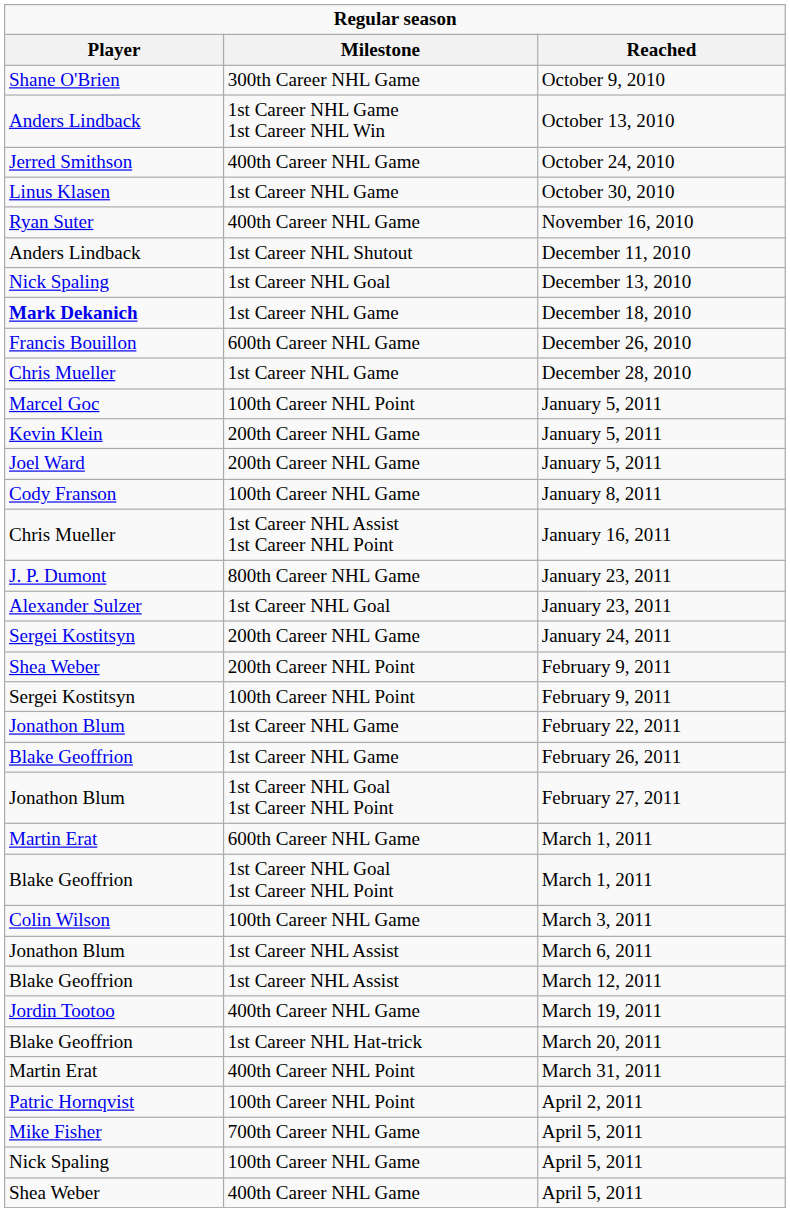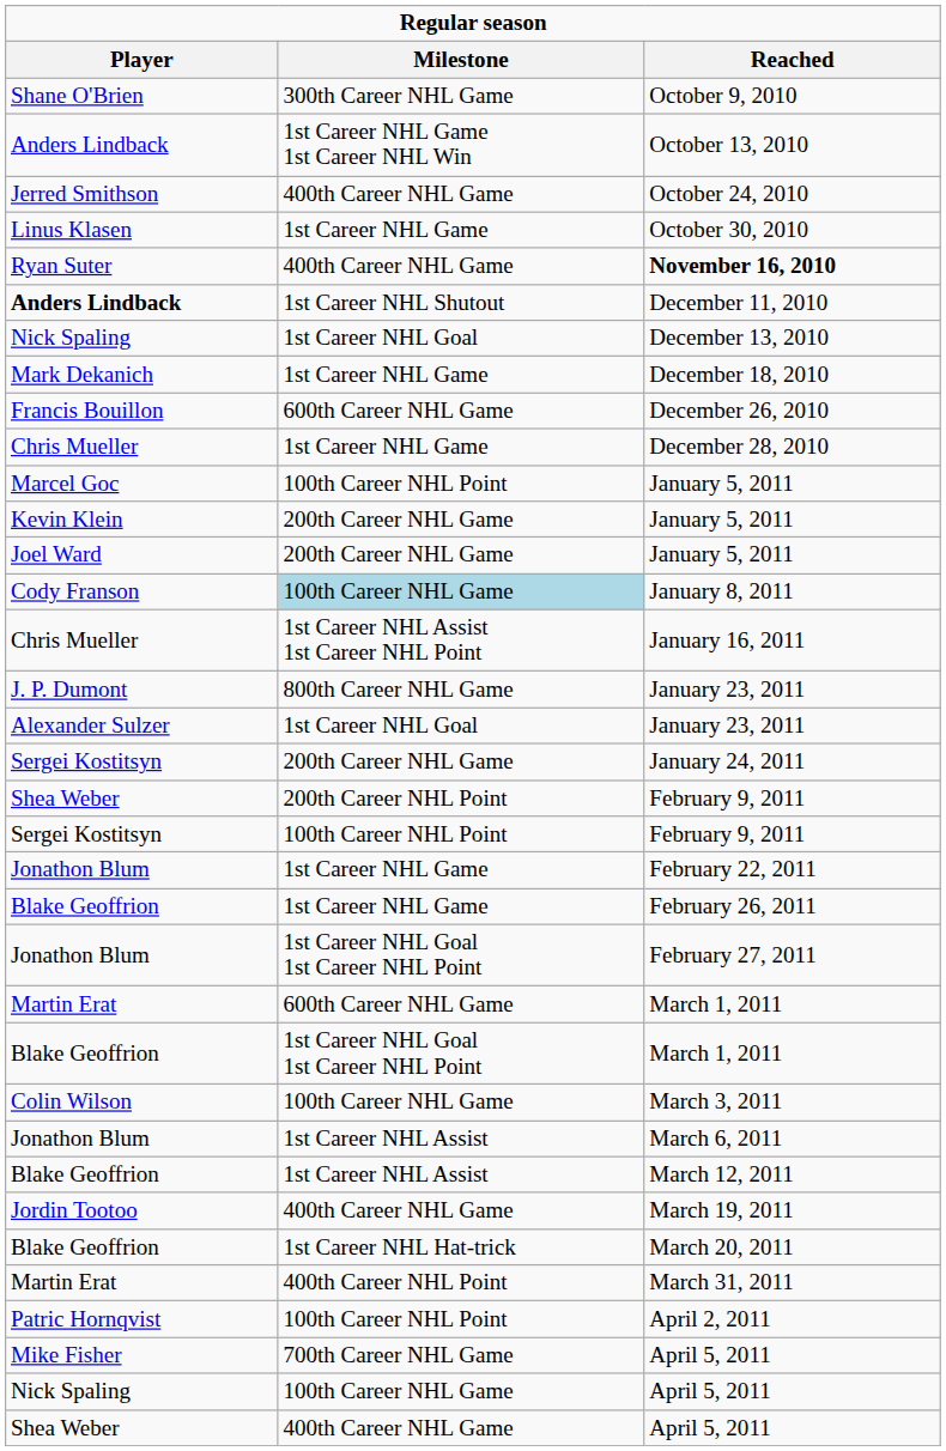row 7 | Reached: normal -> bold
row 8 | Player: normal -> bold
row 10 | Player: bold -> normal
row 16 | Milestone: no background -> lightblue background
